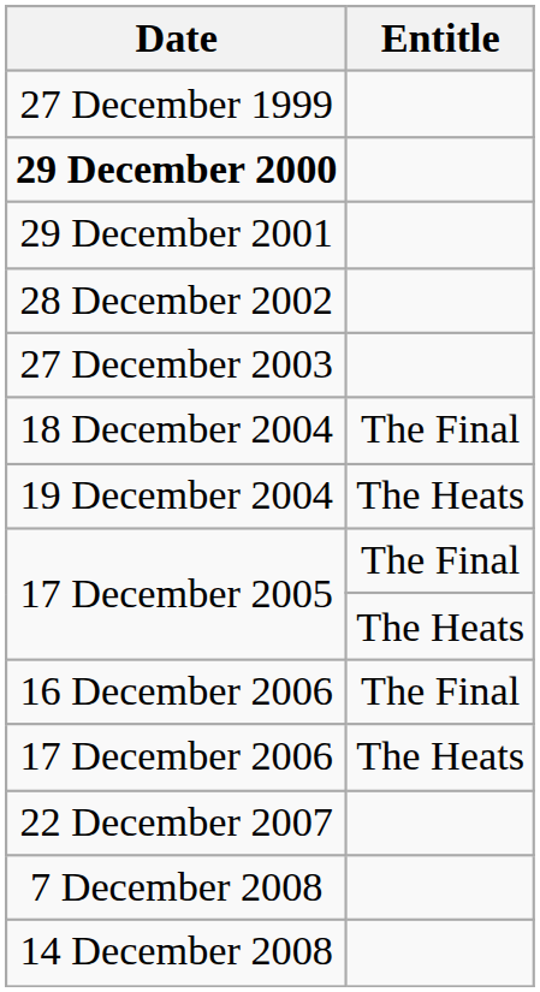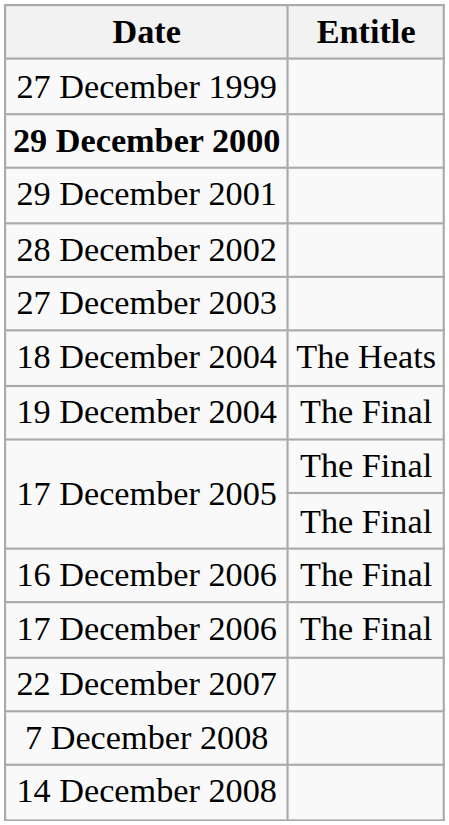row 7 | Entitle: The Final -> The Heats
row 8 | Entitle: The Heats -> The Final
row 10 | Entitle: The Heats -> The Final
row 12 | Entitle: The Heats -> The Final
